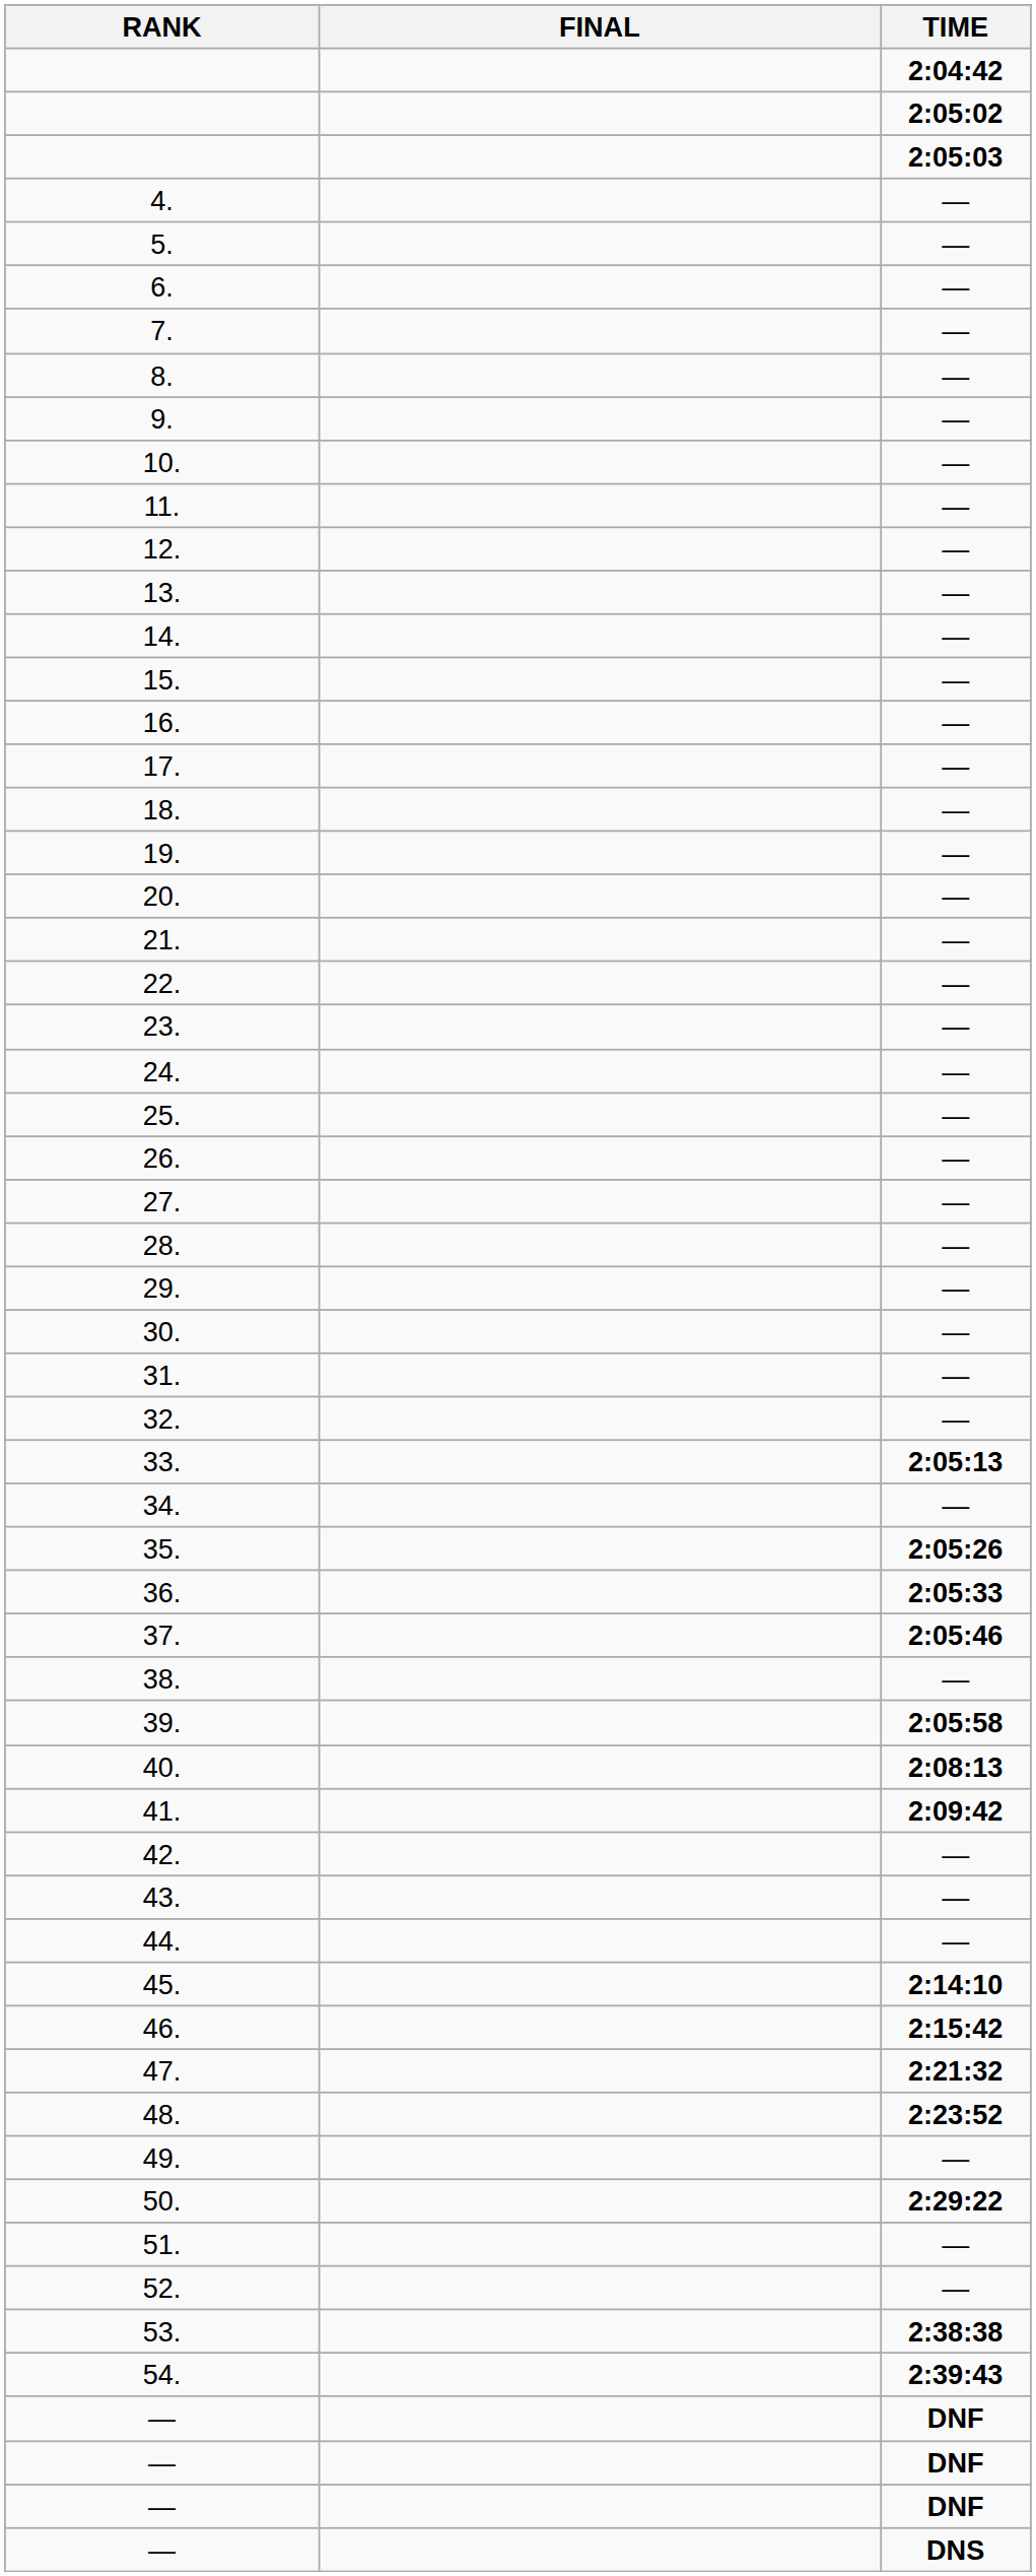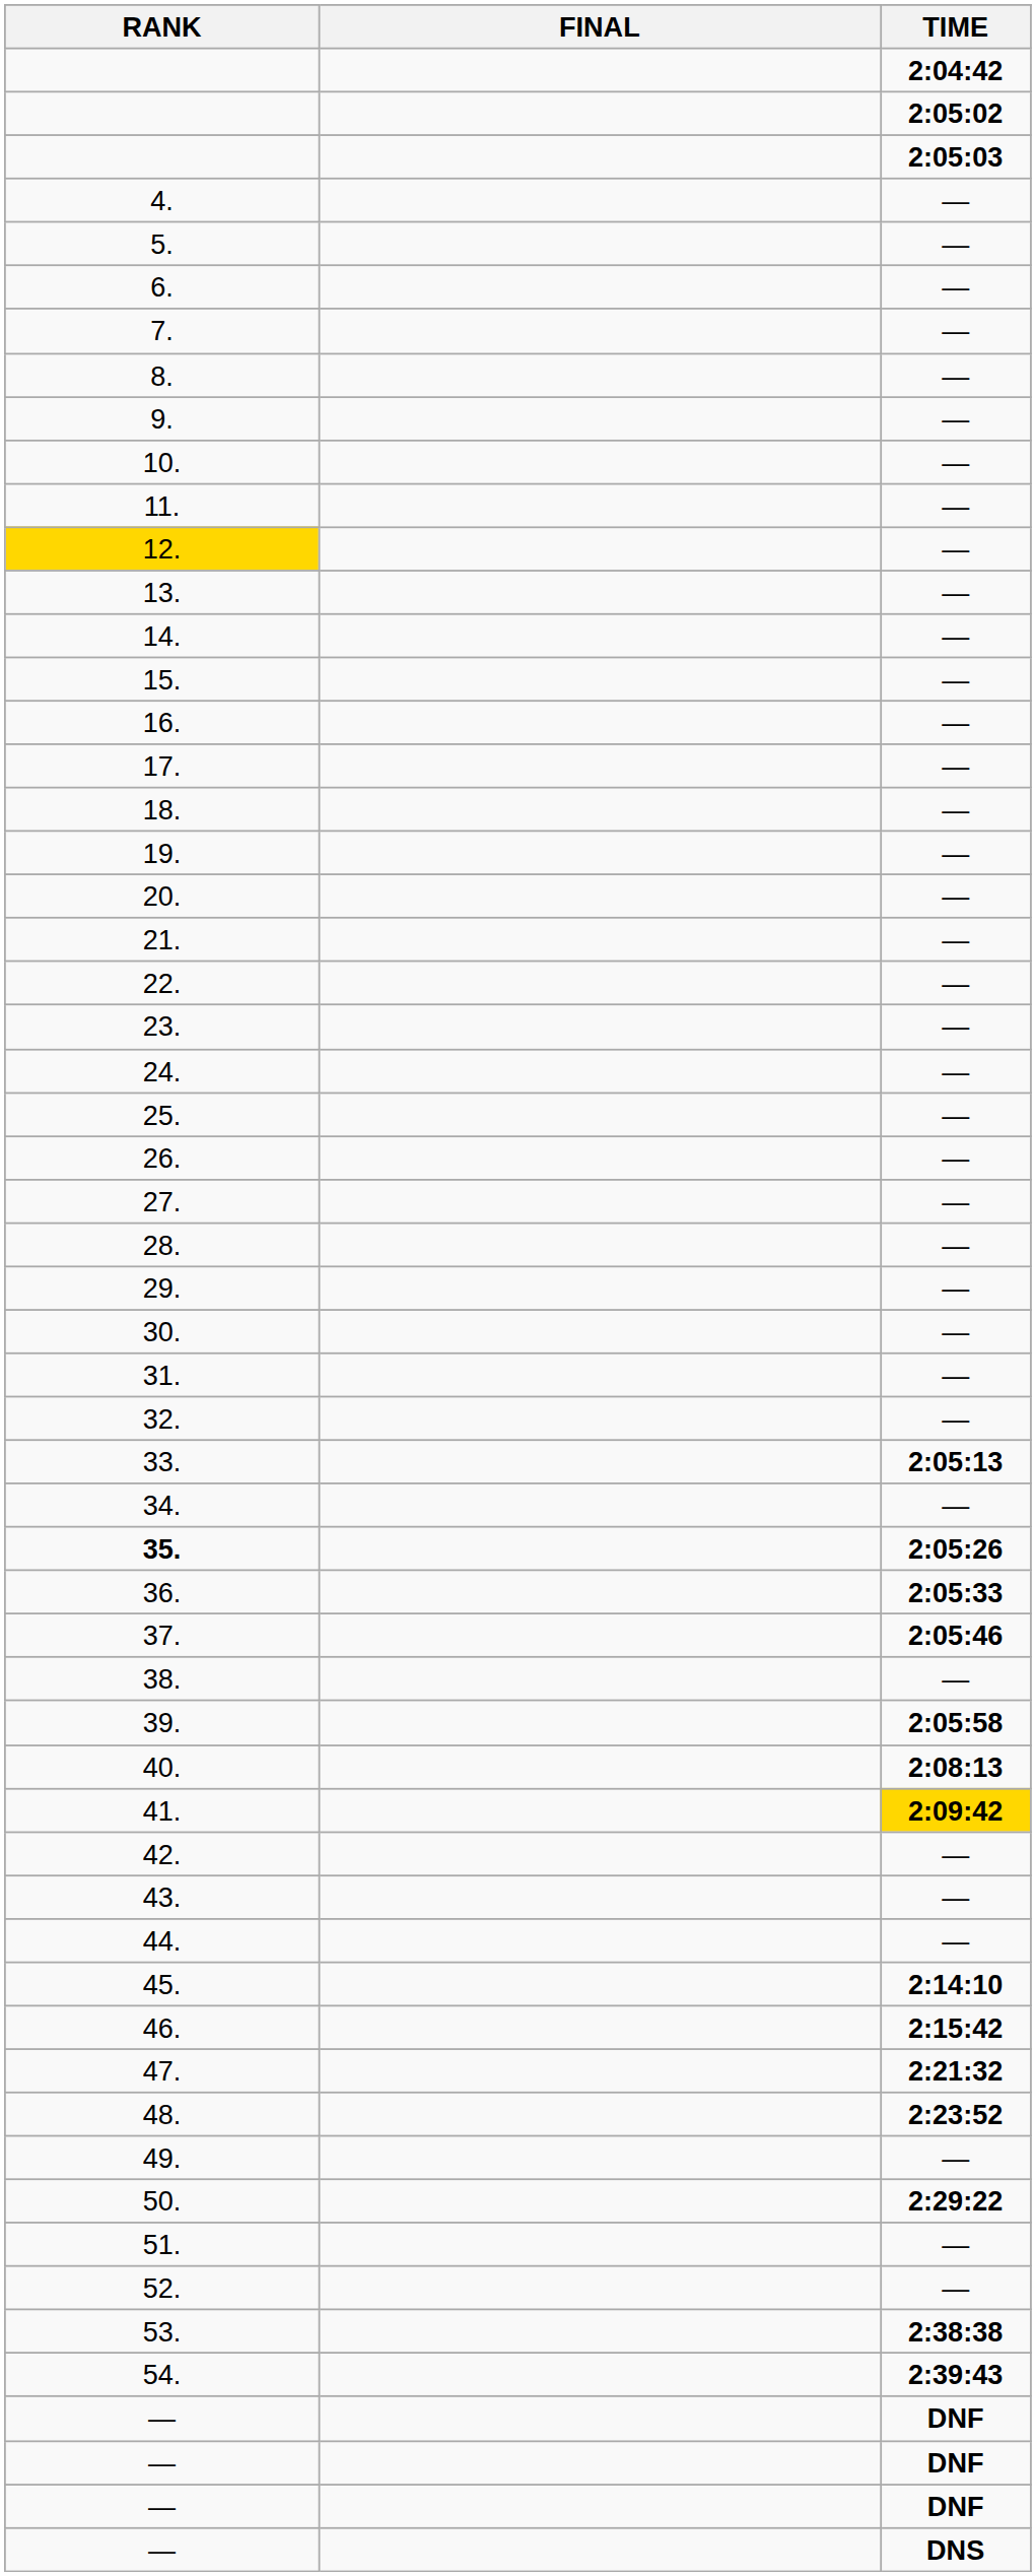12. | RANK: no background -> gold background
35. | RANK: normal -> bold
41. | TIME: no background -> gold background
